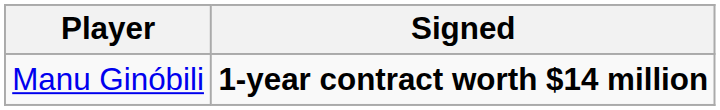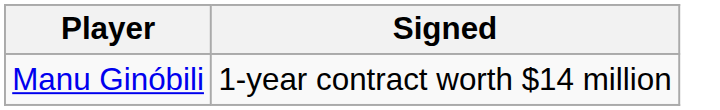Manu Ginóbili | Signed: bold -> normal
